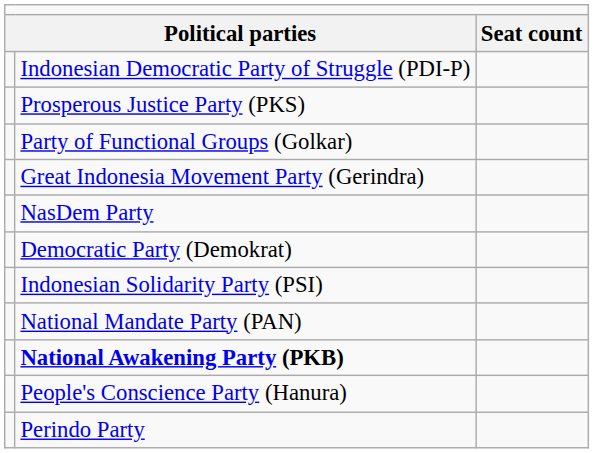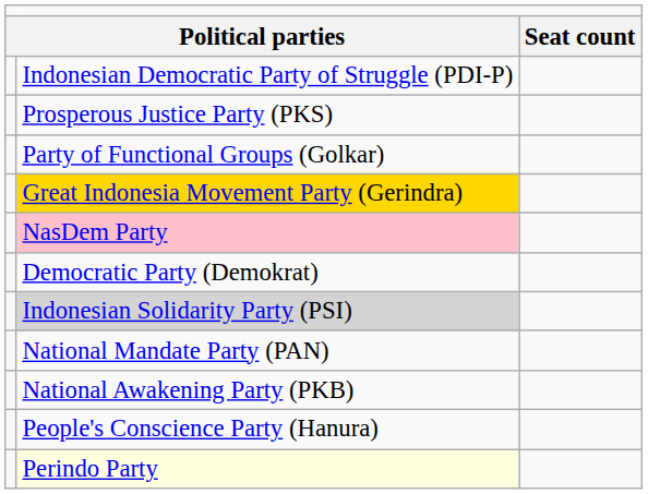Great Indonesia Movement Party (Gerindra) | column 2: no background -> gold background
NasDem Party | column 2: no background -> pink background
Indonesian Solidarity Party (PSI) | column 2: no background -> lightgrey background
National Awakening Party (PKB) | column 2: bold -> normal
Perindo Party | column 2: no background -> lightyellow background
